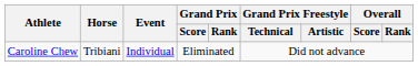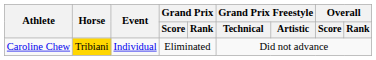Caroline Chew | Horse: no background -> gold background
